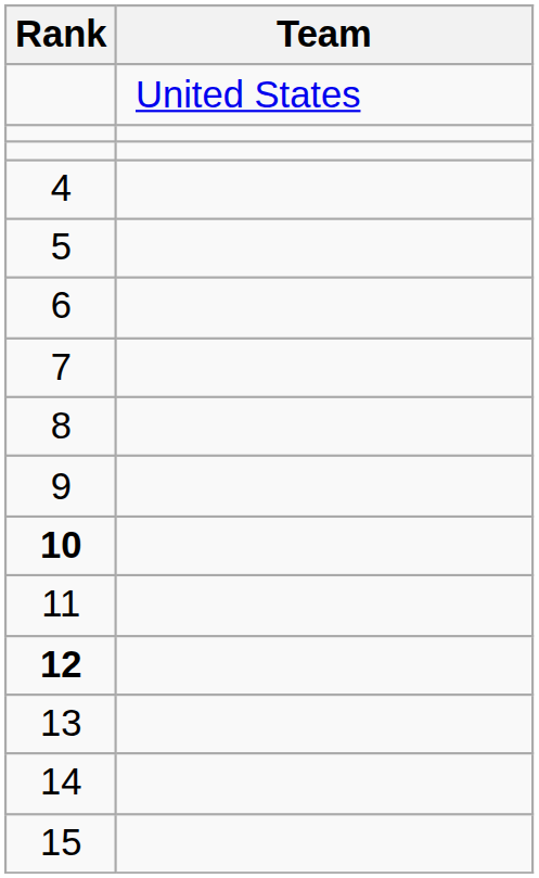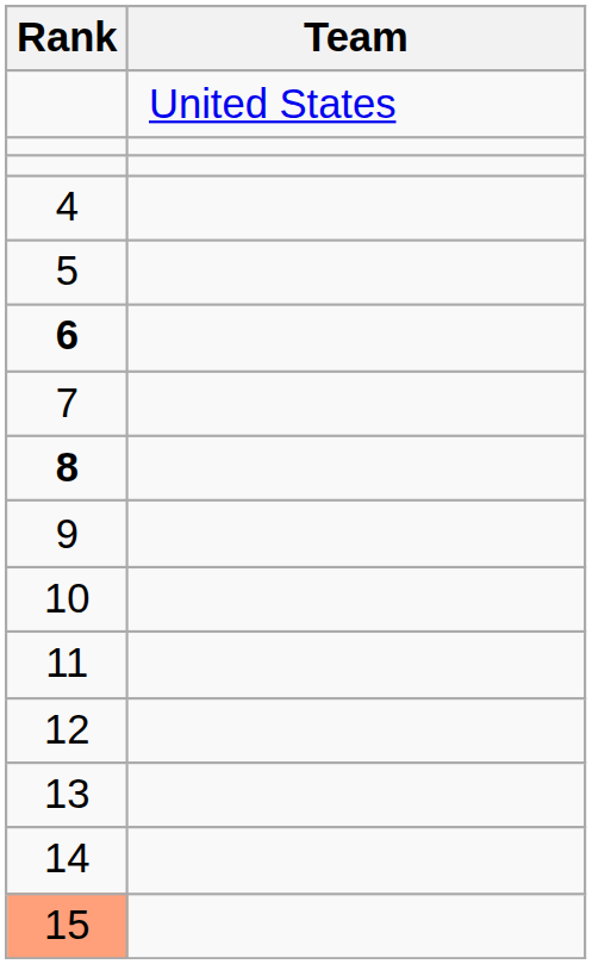row 7 | Rank: normal -> bold
row 9 | Rank: normal -> bold
row 11 | Rank: bold -> normal
row 13 | Rank: bold -> normal
row 16 | Rank: no background -> lightsalmon background
